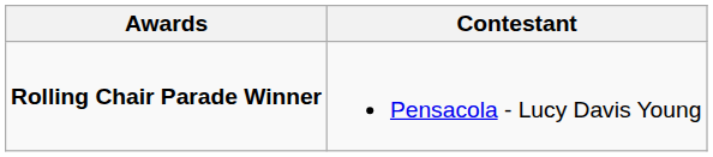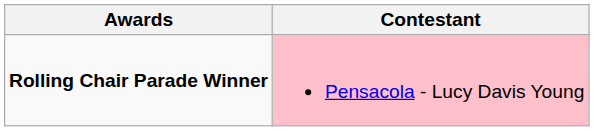Rolling Chair Parade Winner | Contestant: no background -> pink background
